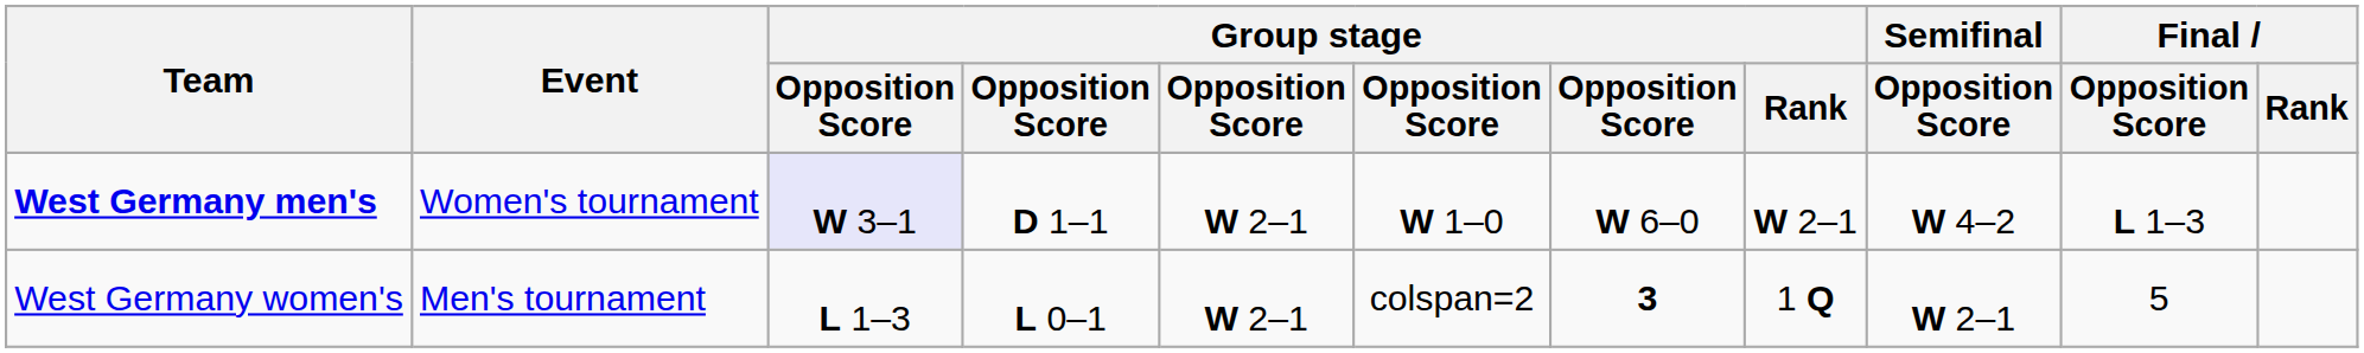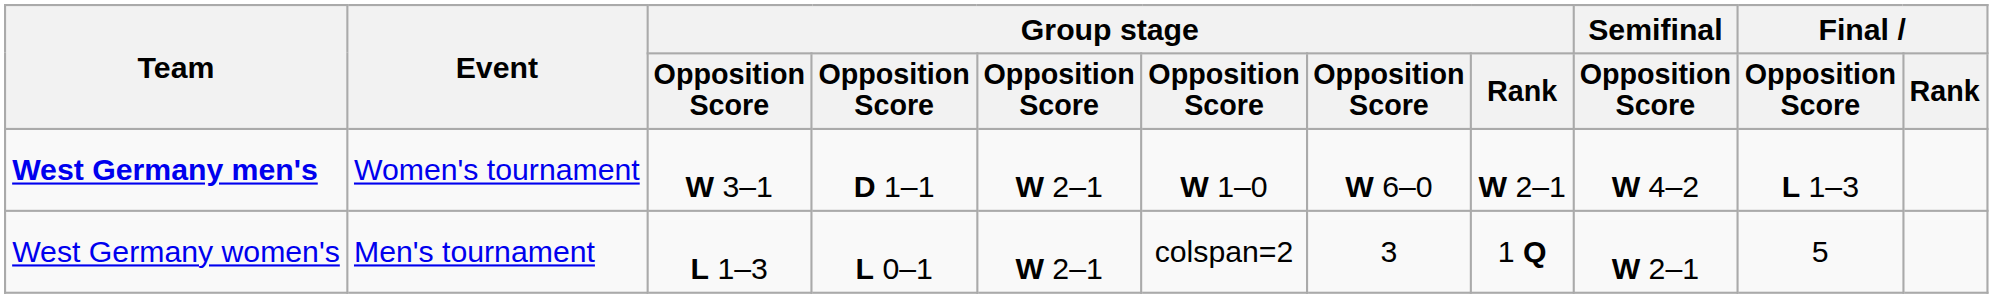West Germany men's | column 3: lavender background -> no background
West Germany women's | column 7: bold -> normal
